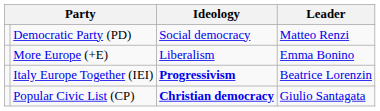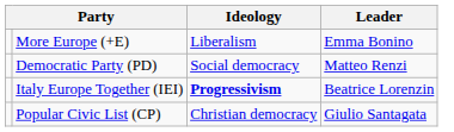rows swapped: Democratic Party (PD) <-> More Europe (+E)
Popular Civic List (CP) | Ideology: bold -> normal
